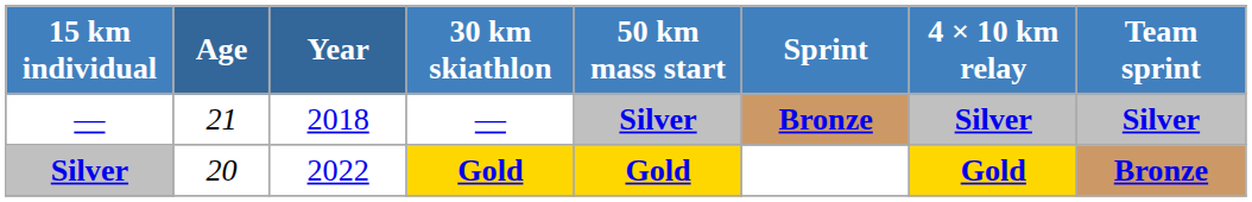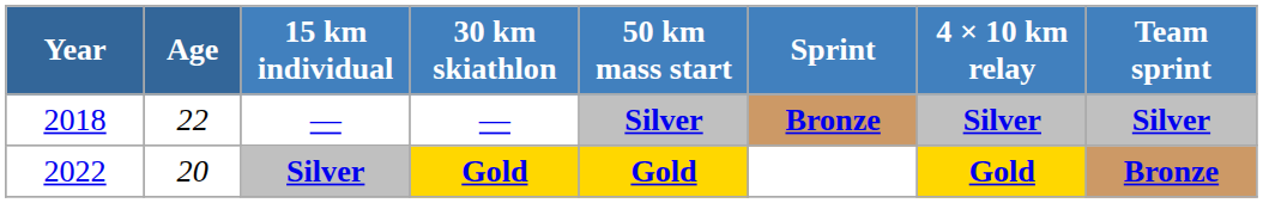columns swapped: Year <-> 15 km individual
row 2 | Age: 21 -> 22
